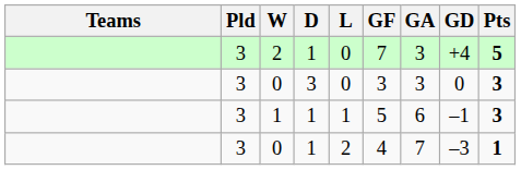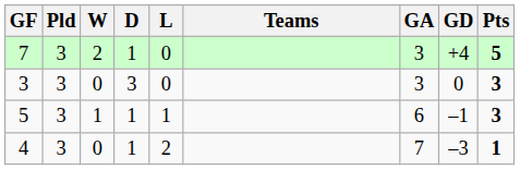columns swapped: Teams <-> GF
